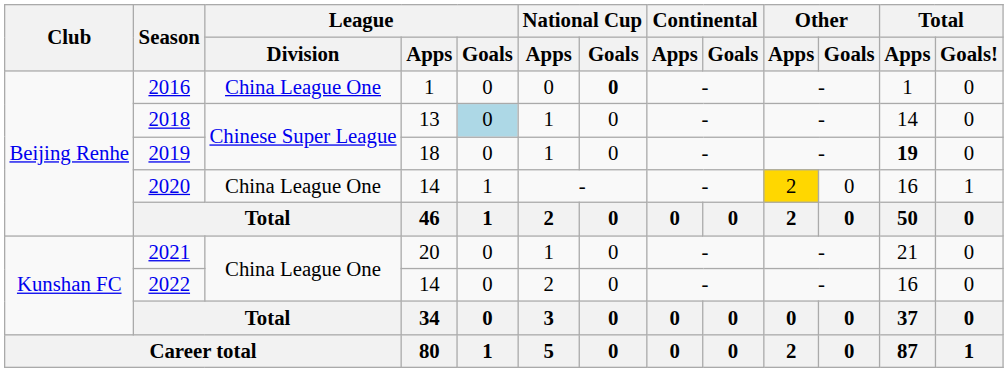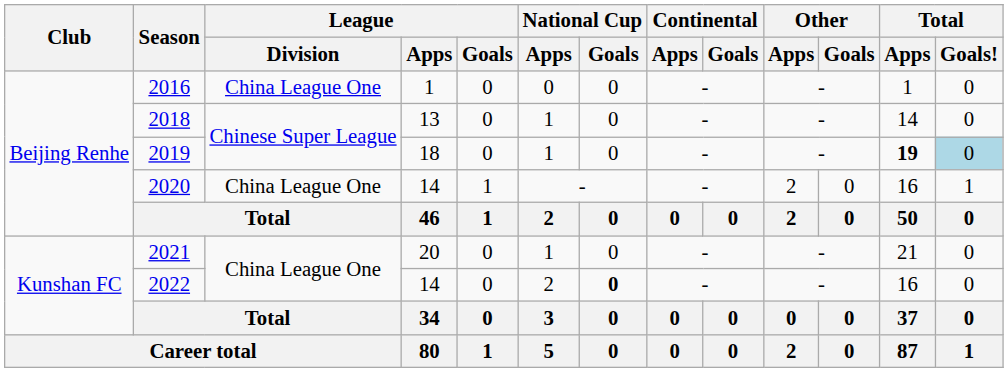2016 | National Cup / Goals: bold -> normal
2018 | League / Goals: lightblue background -> no background
2019 | Total / Goals!: no background -> lightblue background
2020 | Other / Apps: gold background -> no background
2022 | National Cup / Goals: normal -> bold
